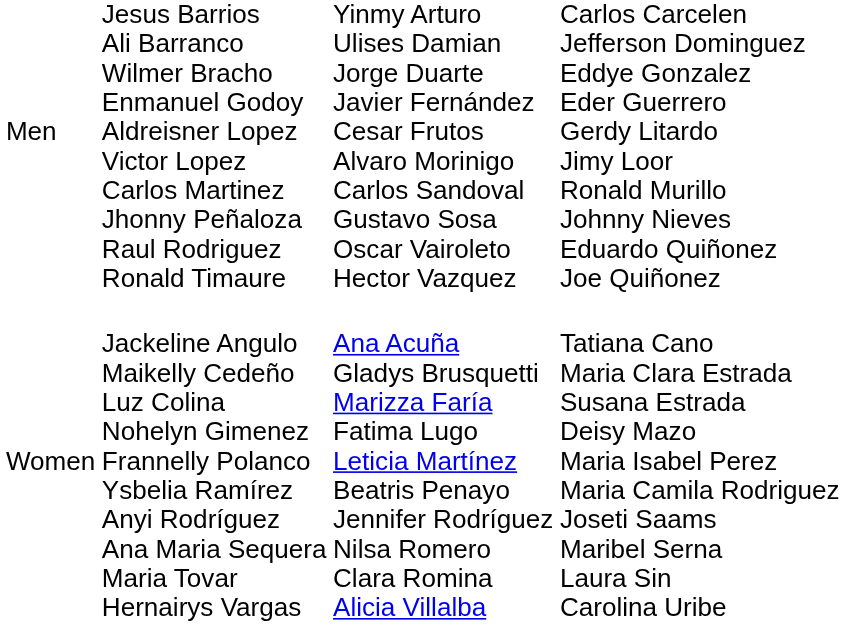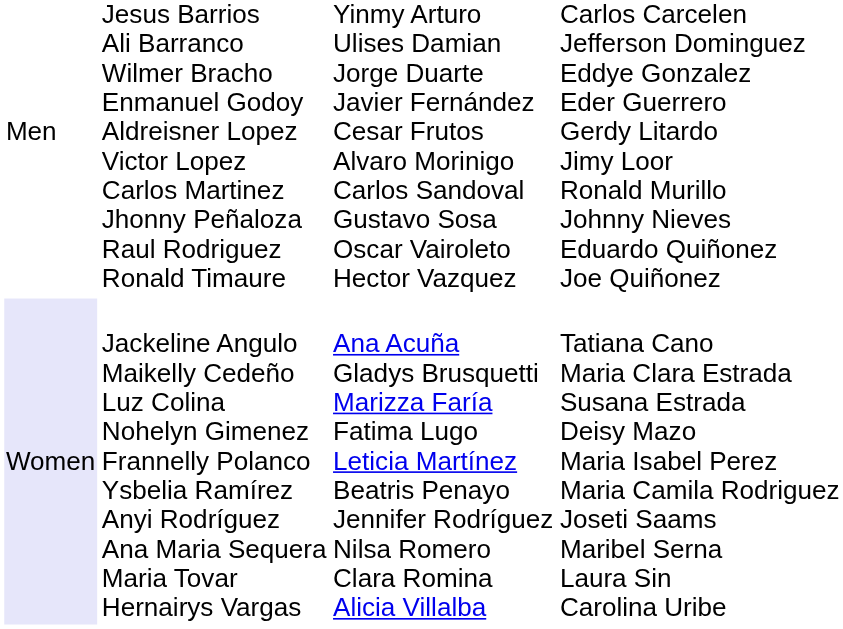Women | column 1: no background -> lavender background
